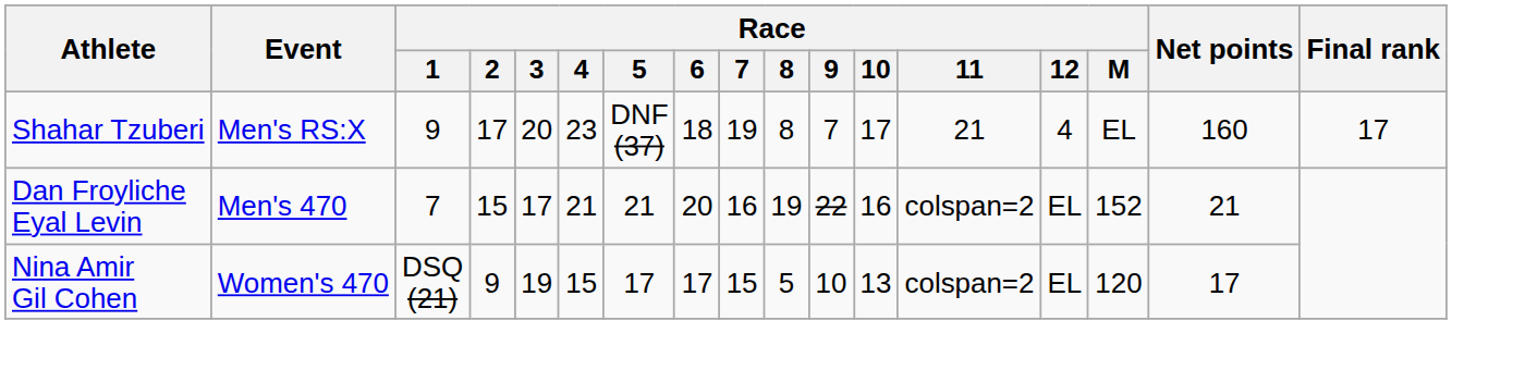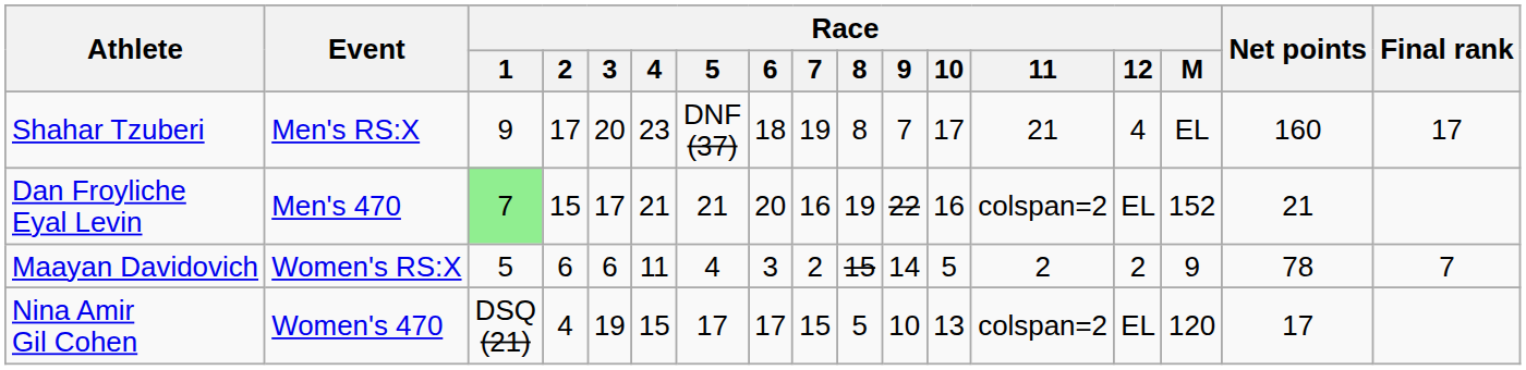Dan Froyliche Eyal Levin | Race / 1: no background -> lightgreen background
+ row: Maayan Davidovich | Women's RS:X | 5 | 6 | 6 | 11 | 4 | 3 | 2 | 15 | 14 | 5 | 2 | 2 | 9 | 78 | 7
Nina Amir Gil Cohen | Race / 2: 9 -> 4
